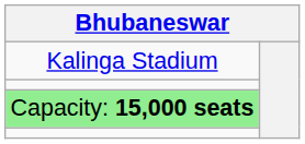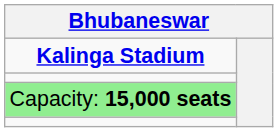row 2 | column 1: normal -> bold
